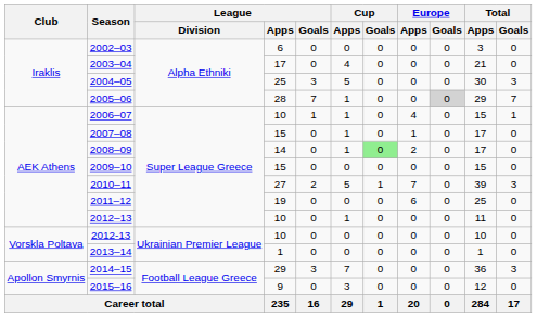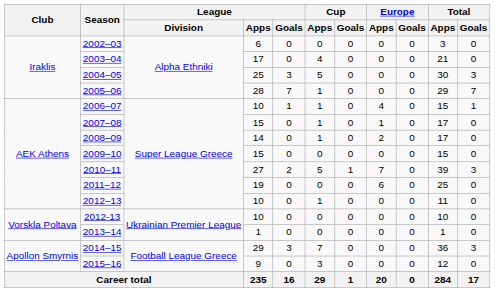2005–06 | Europe / Goals: lightgrey background -> no background
2008–09 | Cup / Goals: lightgreen background -> no background
